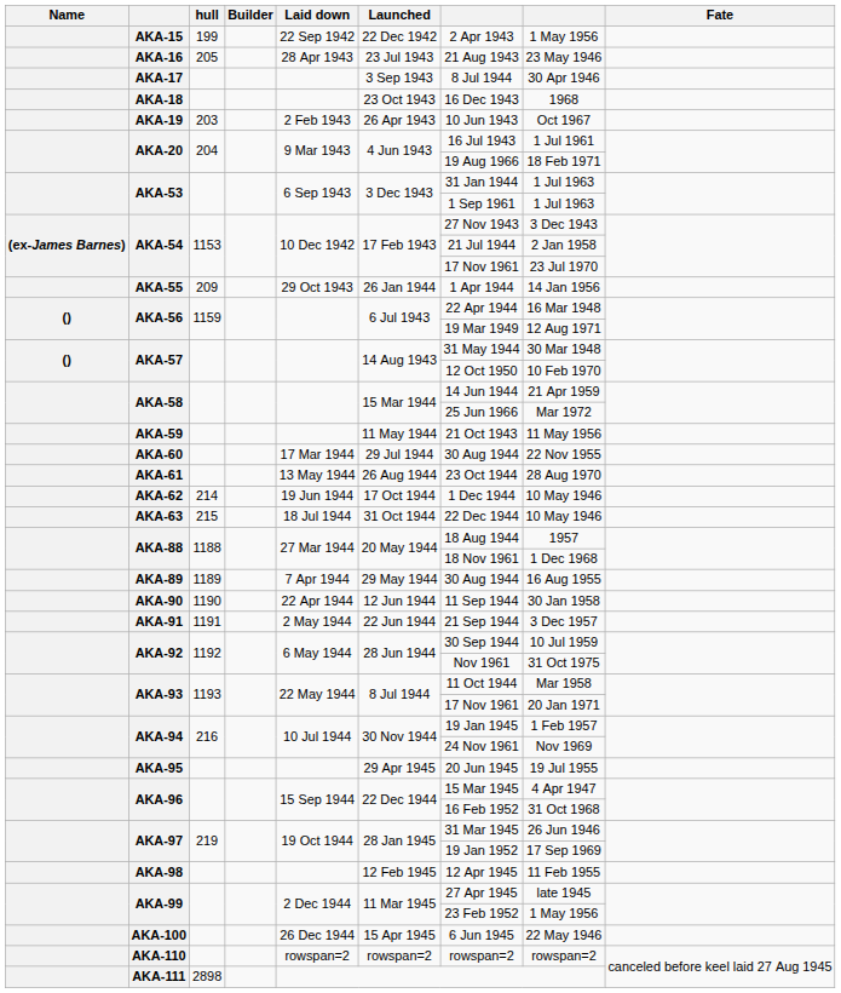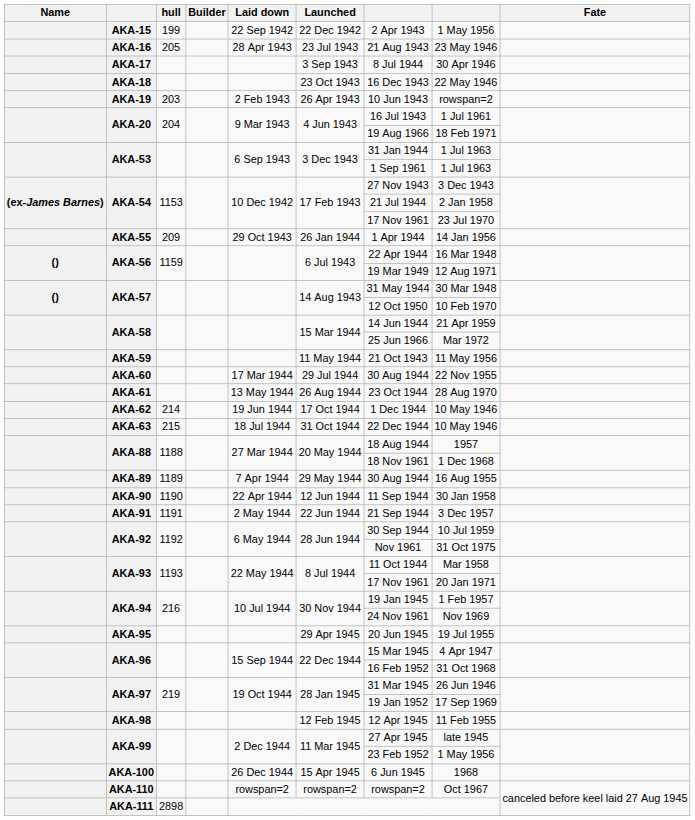AKA-18 | column 8: 1968 -> 22 May 1946
AKA-19 | column 8: Oct 1967 -> rowspan=2
AKA-100 | column 8: 22 May 1946 -> 1968
AKA-110 | column 8: rowspan=2 -> Oct 1967
